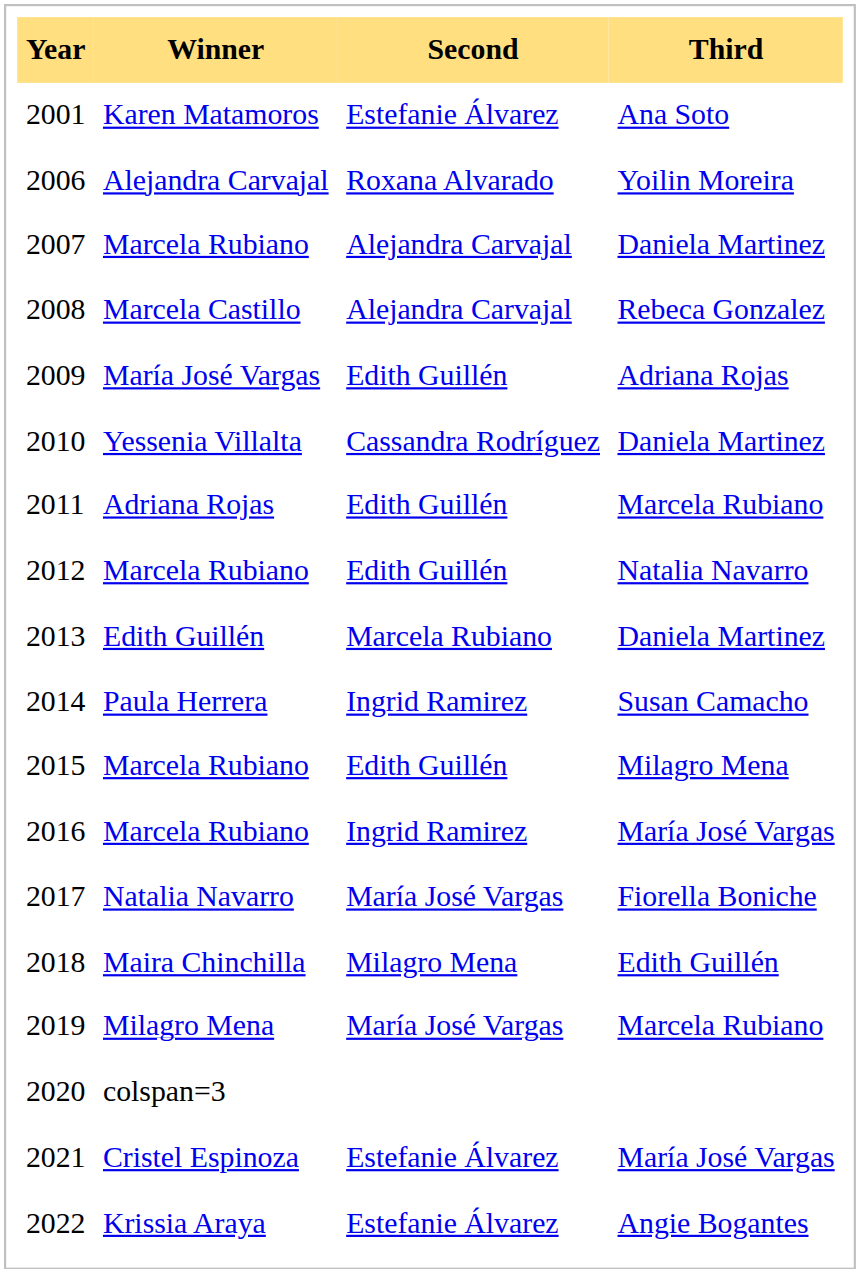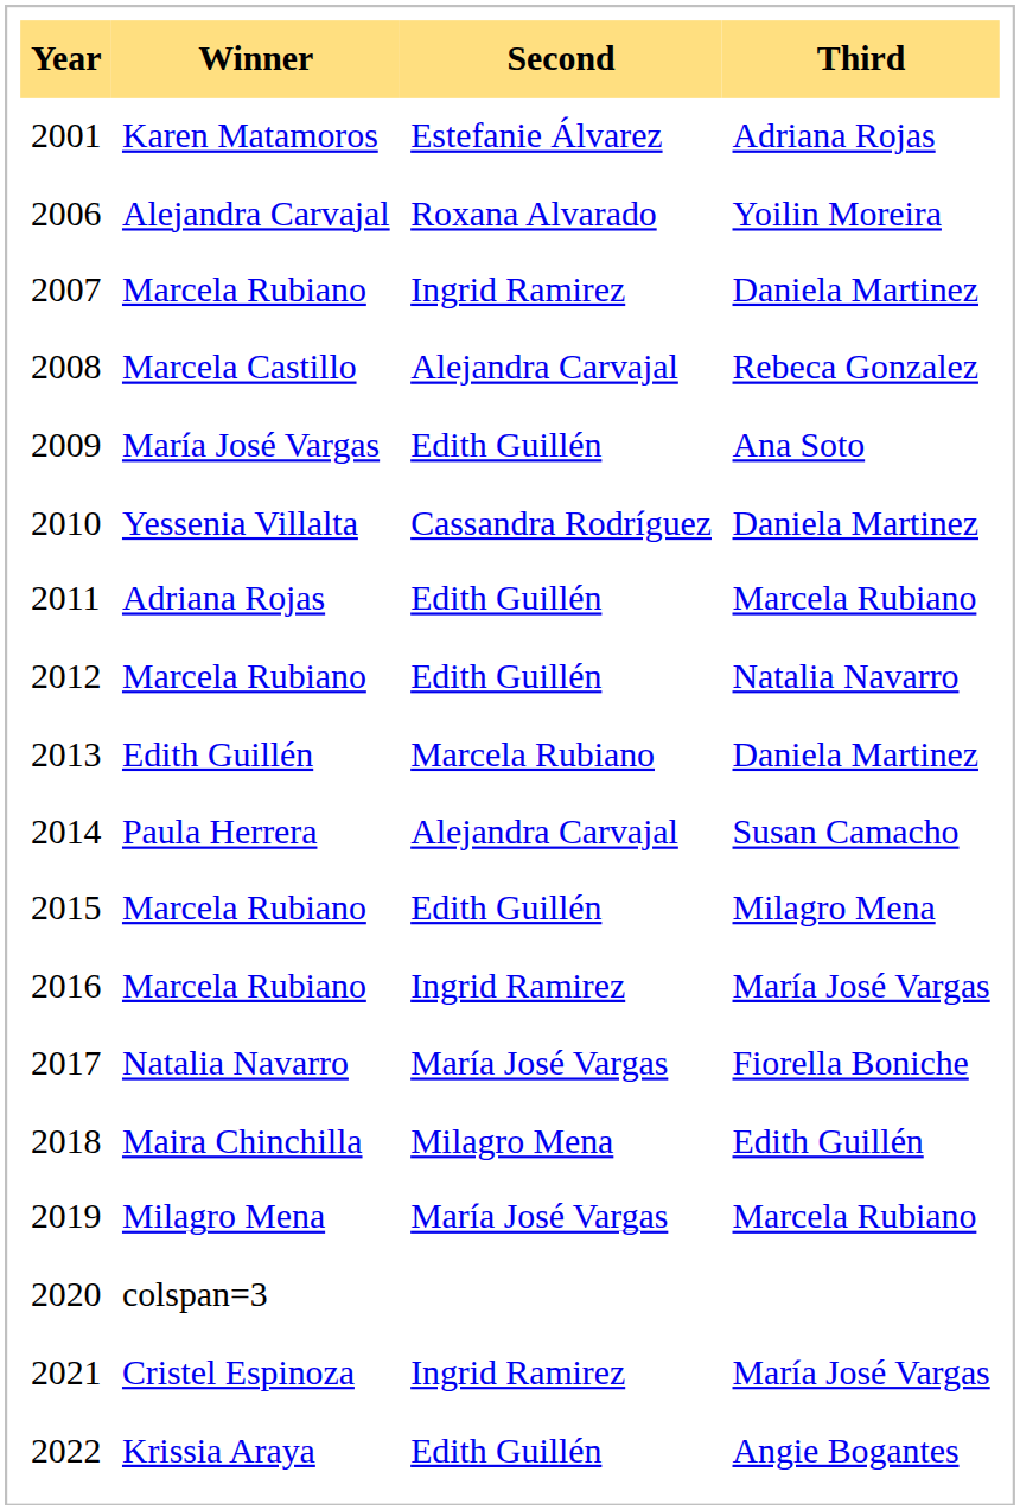2001 | Third: Ana Soto -> Adriana Rojas
2007 | Second: Alejandra Carvajal -> Ingrid Ramirez
2009 | Third: Adriana Rojas -> Ana Soto
2014 | Second: Ingrid Ramirez -> Alejandra Carvajal
2021 | Second: Estefanie Álvarez -> Ingrid Ramirez
2022 | Second: Estefanie Álvarez -> Edith Guillén
